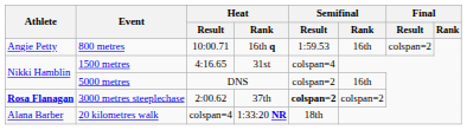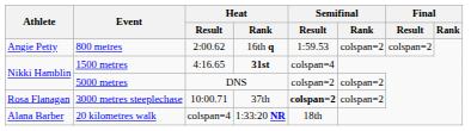800 metres | Heat / Result: 10:00.71 -> 2:00.62
800 metres | Semifinal / Rank: 16th -> colspan=2
1500 metres | Heat / Rank: normal -> bold
5000 metres | Semifinal / Rank: 16th -> colspan=2
3000 metres steeplechase | Athlete: bold -> normal
3000 metres steeplechase | Heat / Result: 2:00.62 -> 10:00.71
